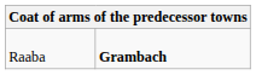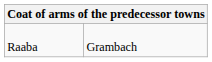Raaba | column 2: bold -> normal
